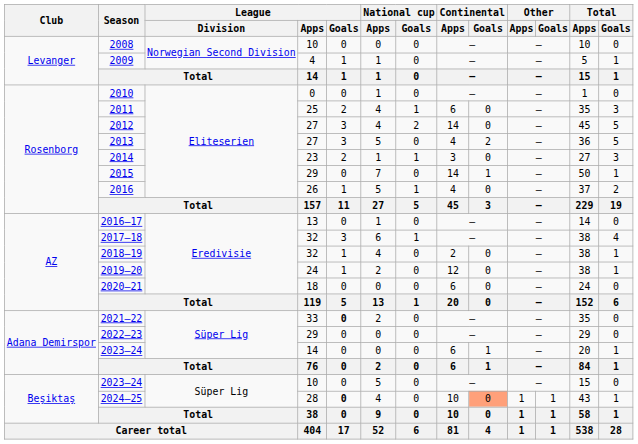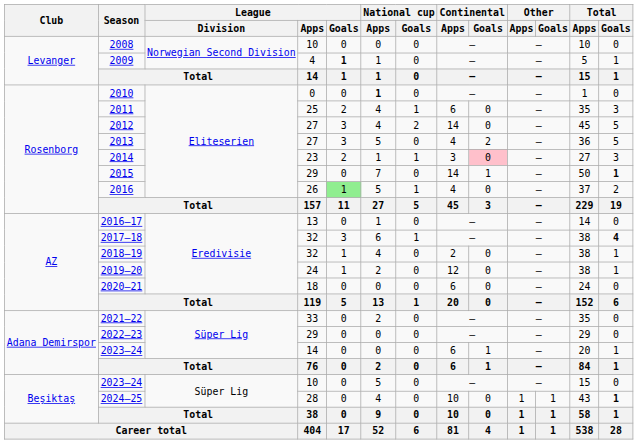2009 | League / Goals: normal -> bold
2010 | National cup / Apps: normal -> bold
2014 | Continental / Goals: no background -> pink background
2015 | Total / Goals: normal -> bold
2016 | League / Goals: no background -> lightgreen background
2017–18 | Total / Goals: normal -> bold
2021–22 | League / Goals: bold -> normal
2024–25 | League / Goals: bold -> normal
2024–25 | Continental / Goals: lightsalmon background -> no background
2024–25 | Total / Goals: normal -> bold
